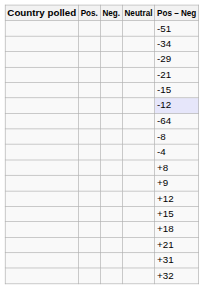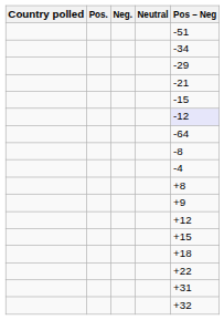row 16 | Pos – Neg: +21 -> +22
